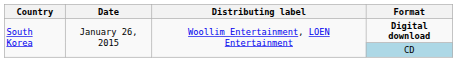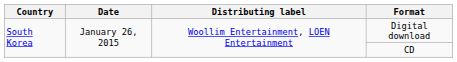Digital download | Format: bold -> normal
CD | Format: lightblue background -> no background
